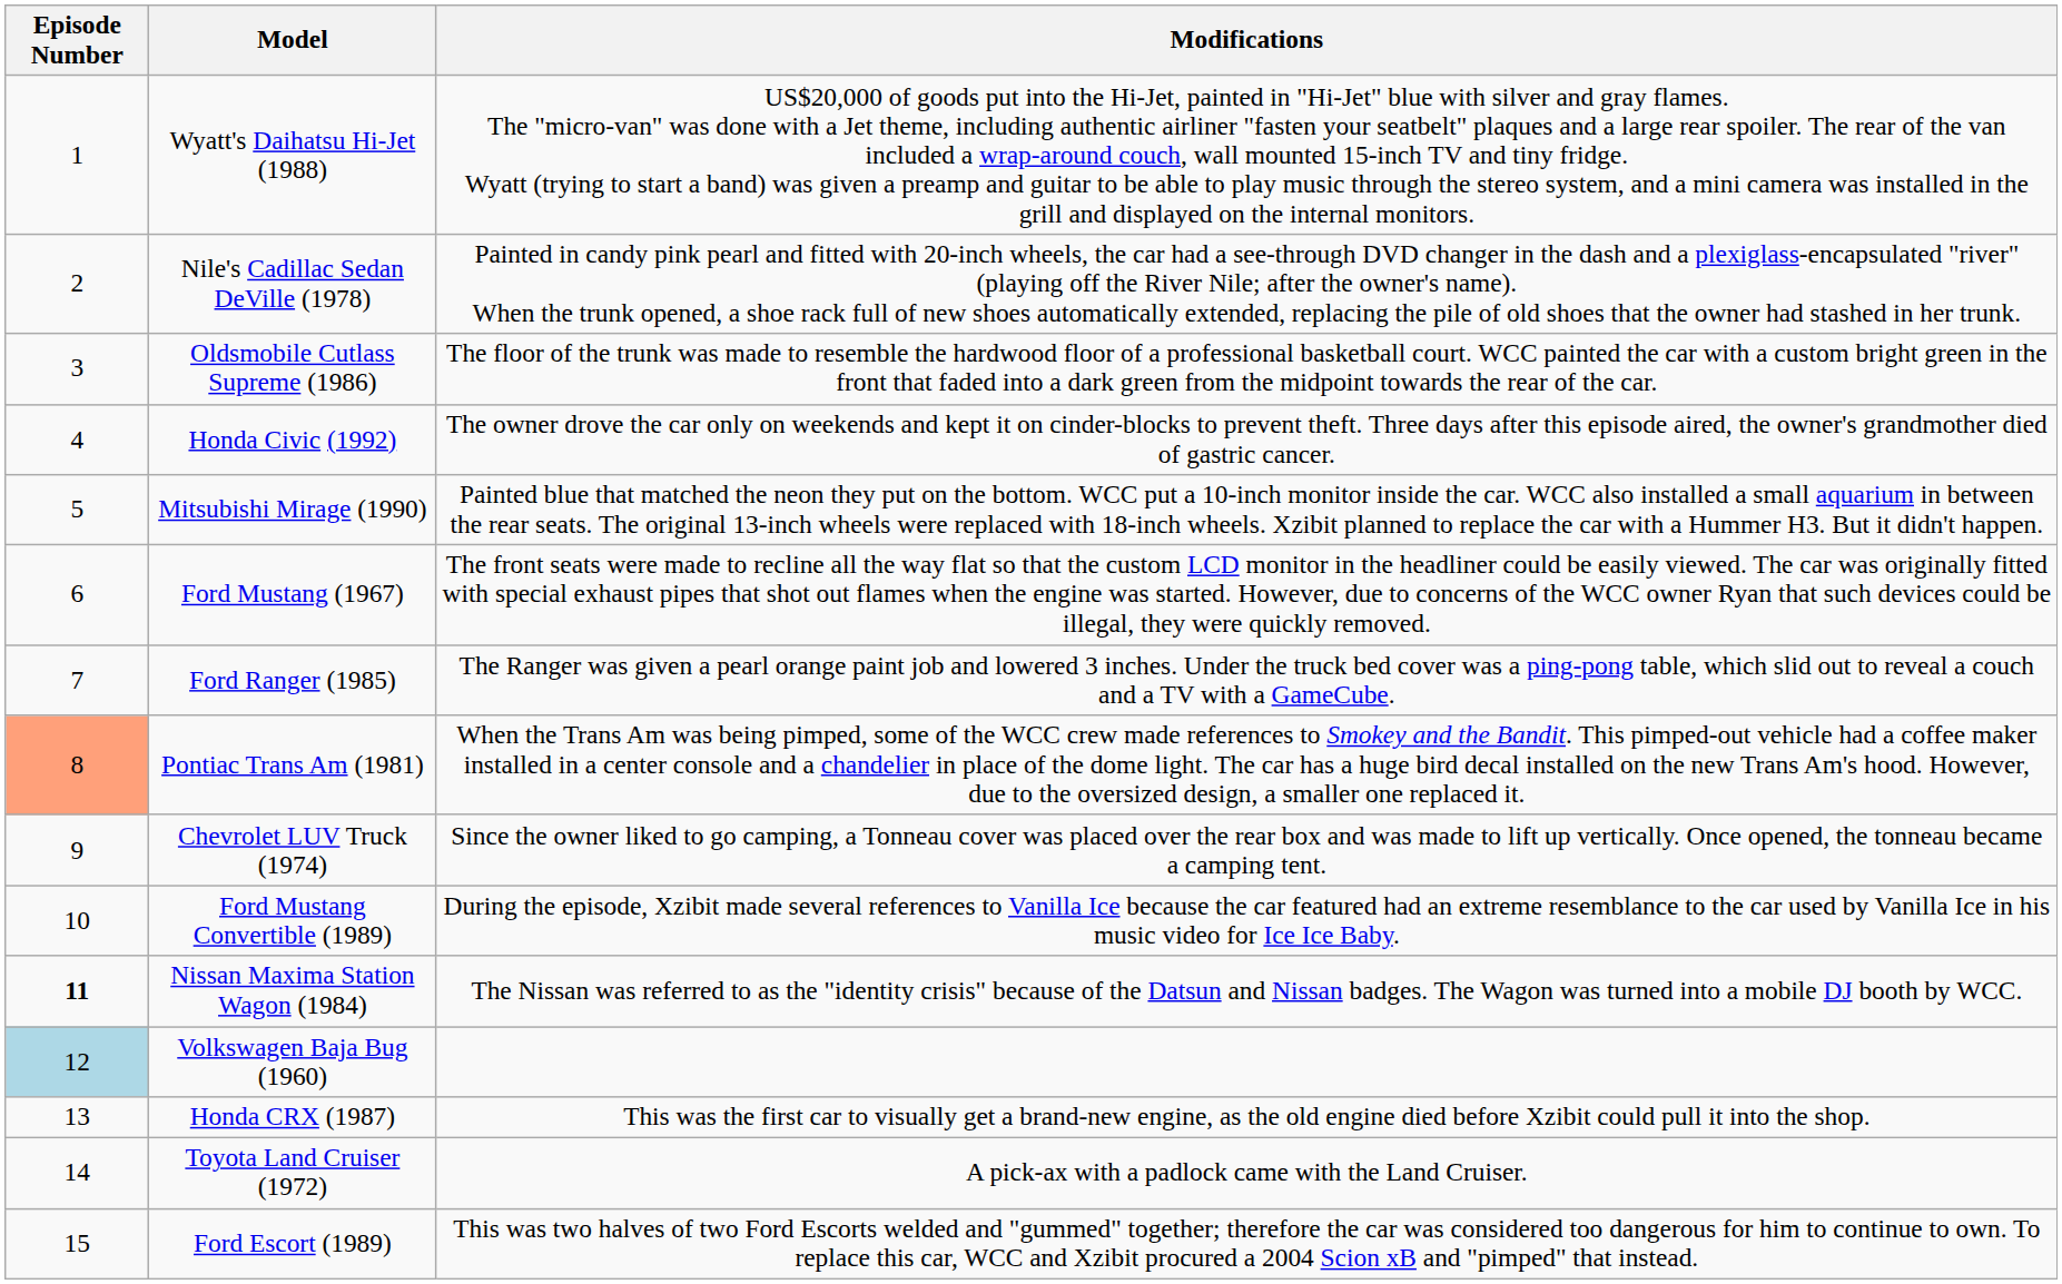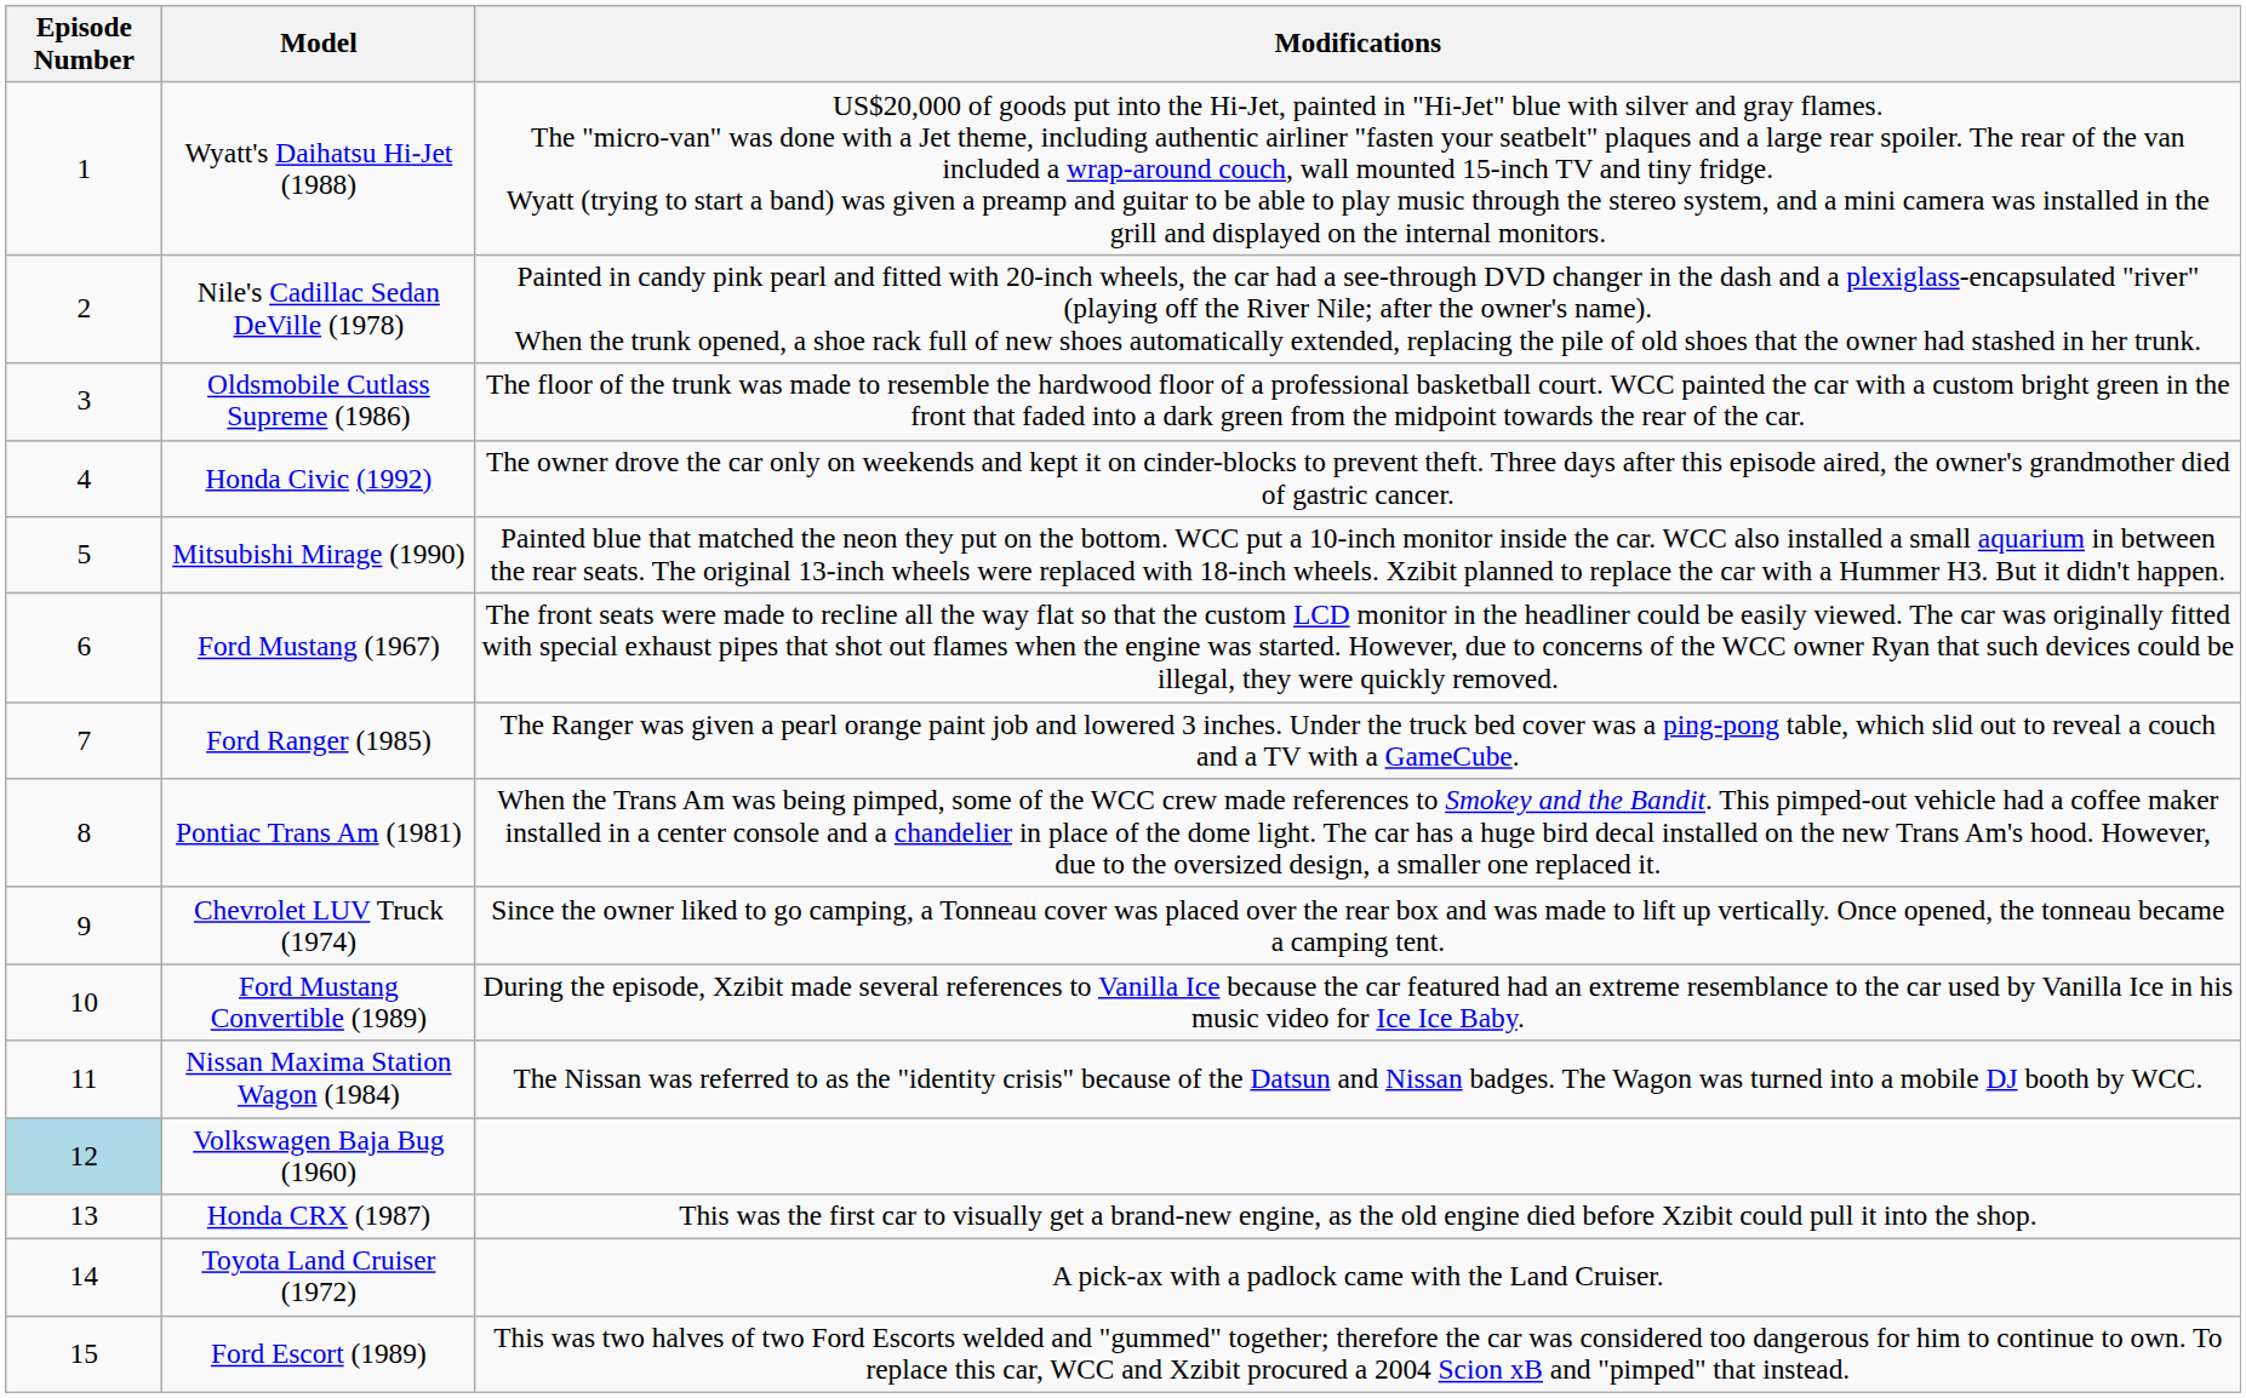Pontiac Trans Am (1981) | Episode Number: lightsalmon background -> no background
Nissan Maxima Station Wagon (1984) | Episode Number: bold -> normal
